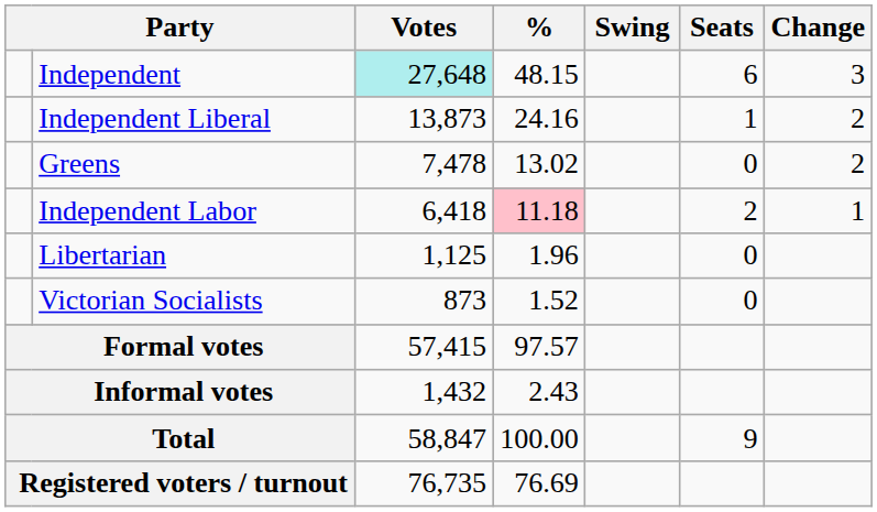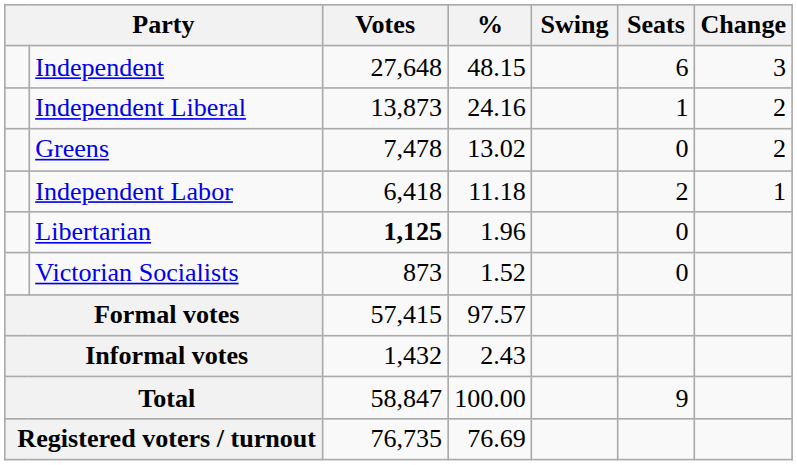Independent | Votes: paleturquoise background -> no background
Independent Labor | %: pink background -> no background
Libertarian | Votes: normal -> bold
